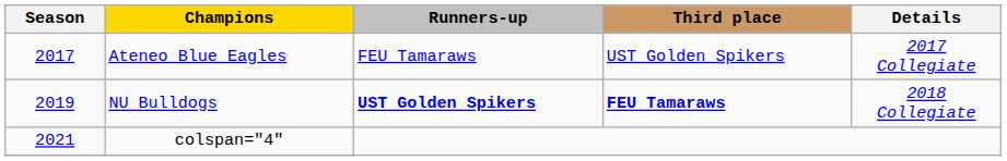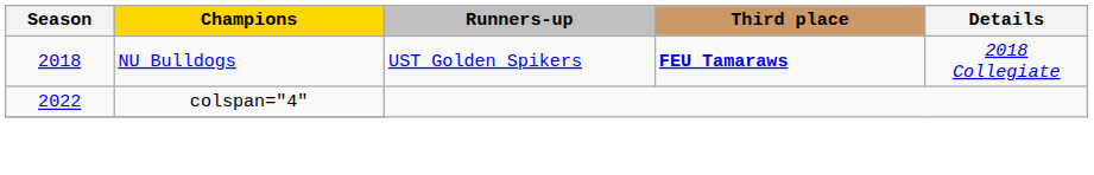- row: 2017 | Ateneo Blue Eagles | FEU Tamaraws | UST Golden Spikers | 2017 Collegiate
NU Bulldogs | Season: 2019 -> 2018
NU Bulldogs | Runners-up: bold -> normal
colspan="4" | Season: 2021 -> 2022
